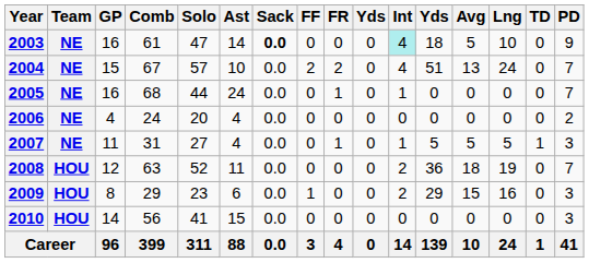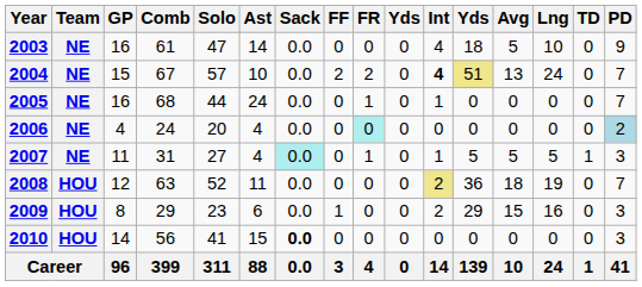2003 | Sack: bold -> normal
2003 | Int: paleturquoise background -> no background
2004 | Int: normal -> bold
2004 | column 12: no background -> khaki background
2006 | FR: no background -> paleturquoise background
2006 | PD: no background -> lightblue background
2007 | Sack: no background -> paleturquoise background
2008 | Int: no background -> khaki background
2010 | Sack: normal -> bold
